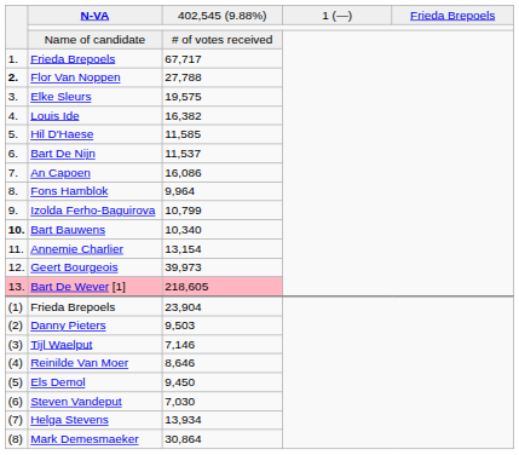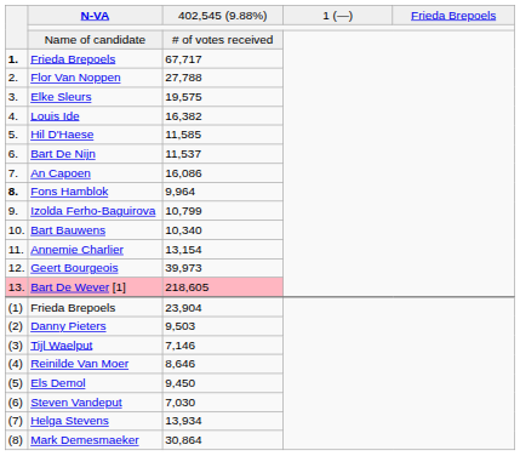Frieda Brepoels / 67,717 | column 1: normal -> bold
Flor Van Noppen | column 1: bold -> normal
Fons Hamblok | column 1: normal -> bold
Bart Bauwens | column 1: bold -> normal
